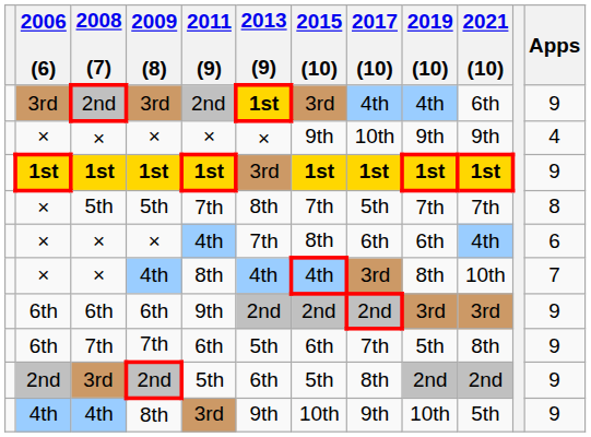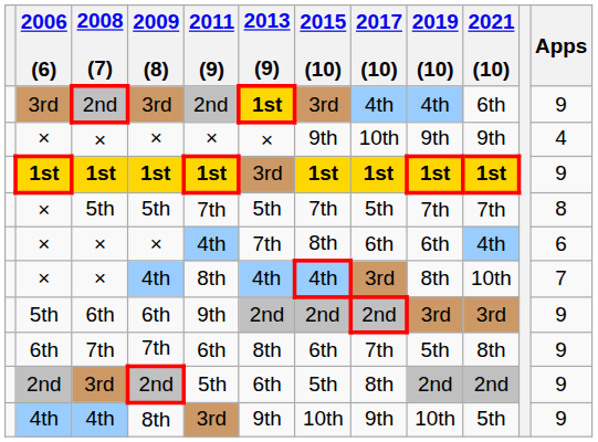row 5 | 2013 (9): 8th -> 5th
row 8 | 2006 (6): 6th -> 5th
row 9 | 2013 (9): 5th -> 8th
